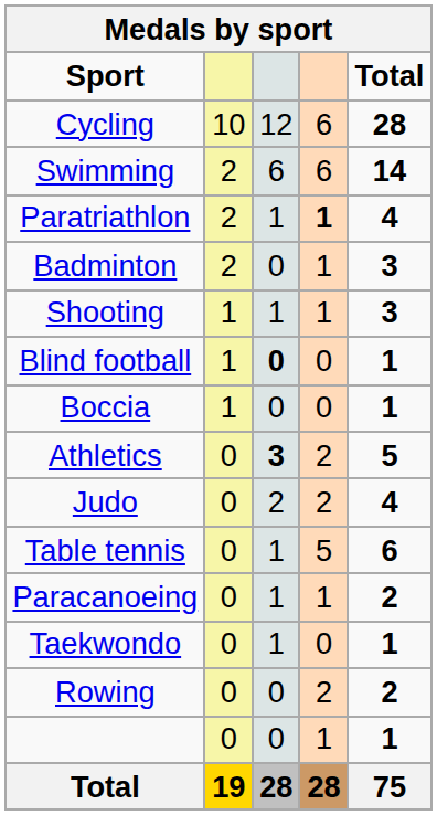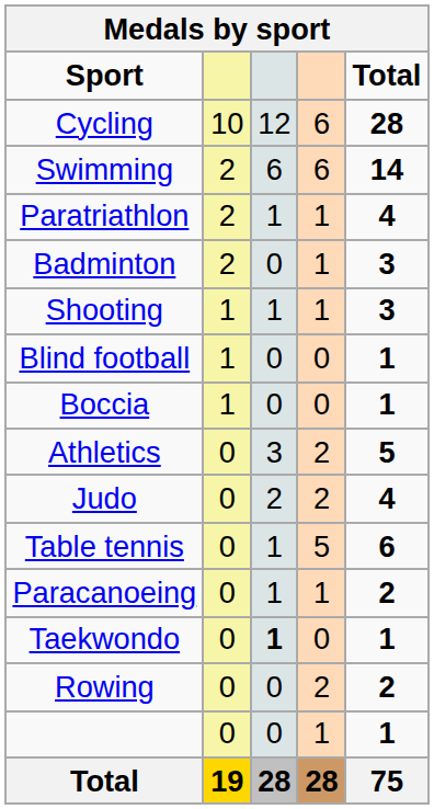Paratriathlon | column 4: bold -> normal
Blind football | column 3: bold -> normal
Athletics | column 3: bold -> normal
Taekwondo | column 3: normal -> bold
